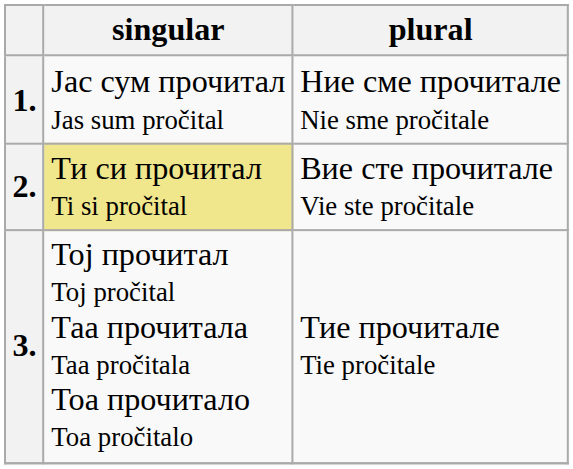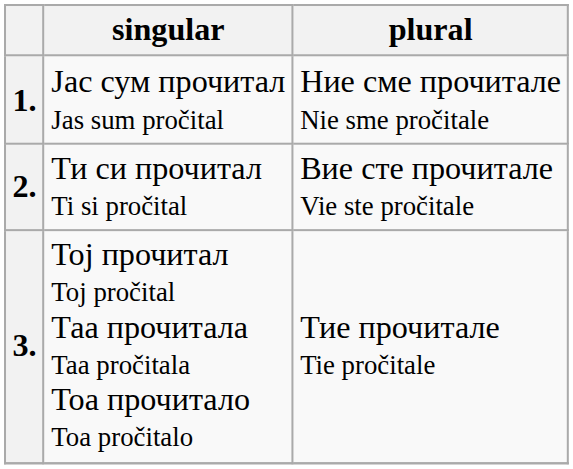2. | singular: khaki background -> no background
